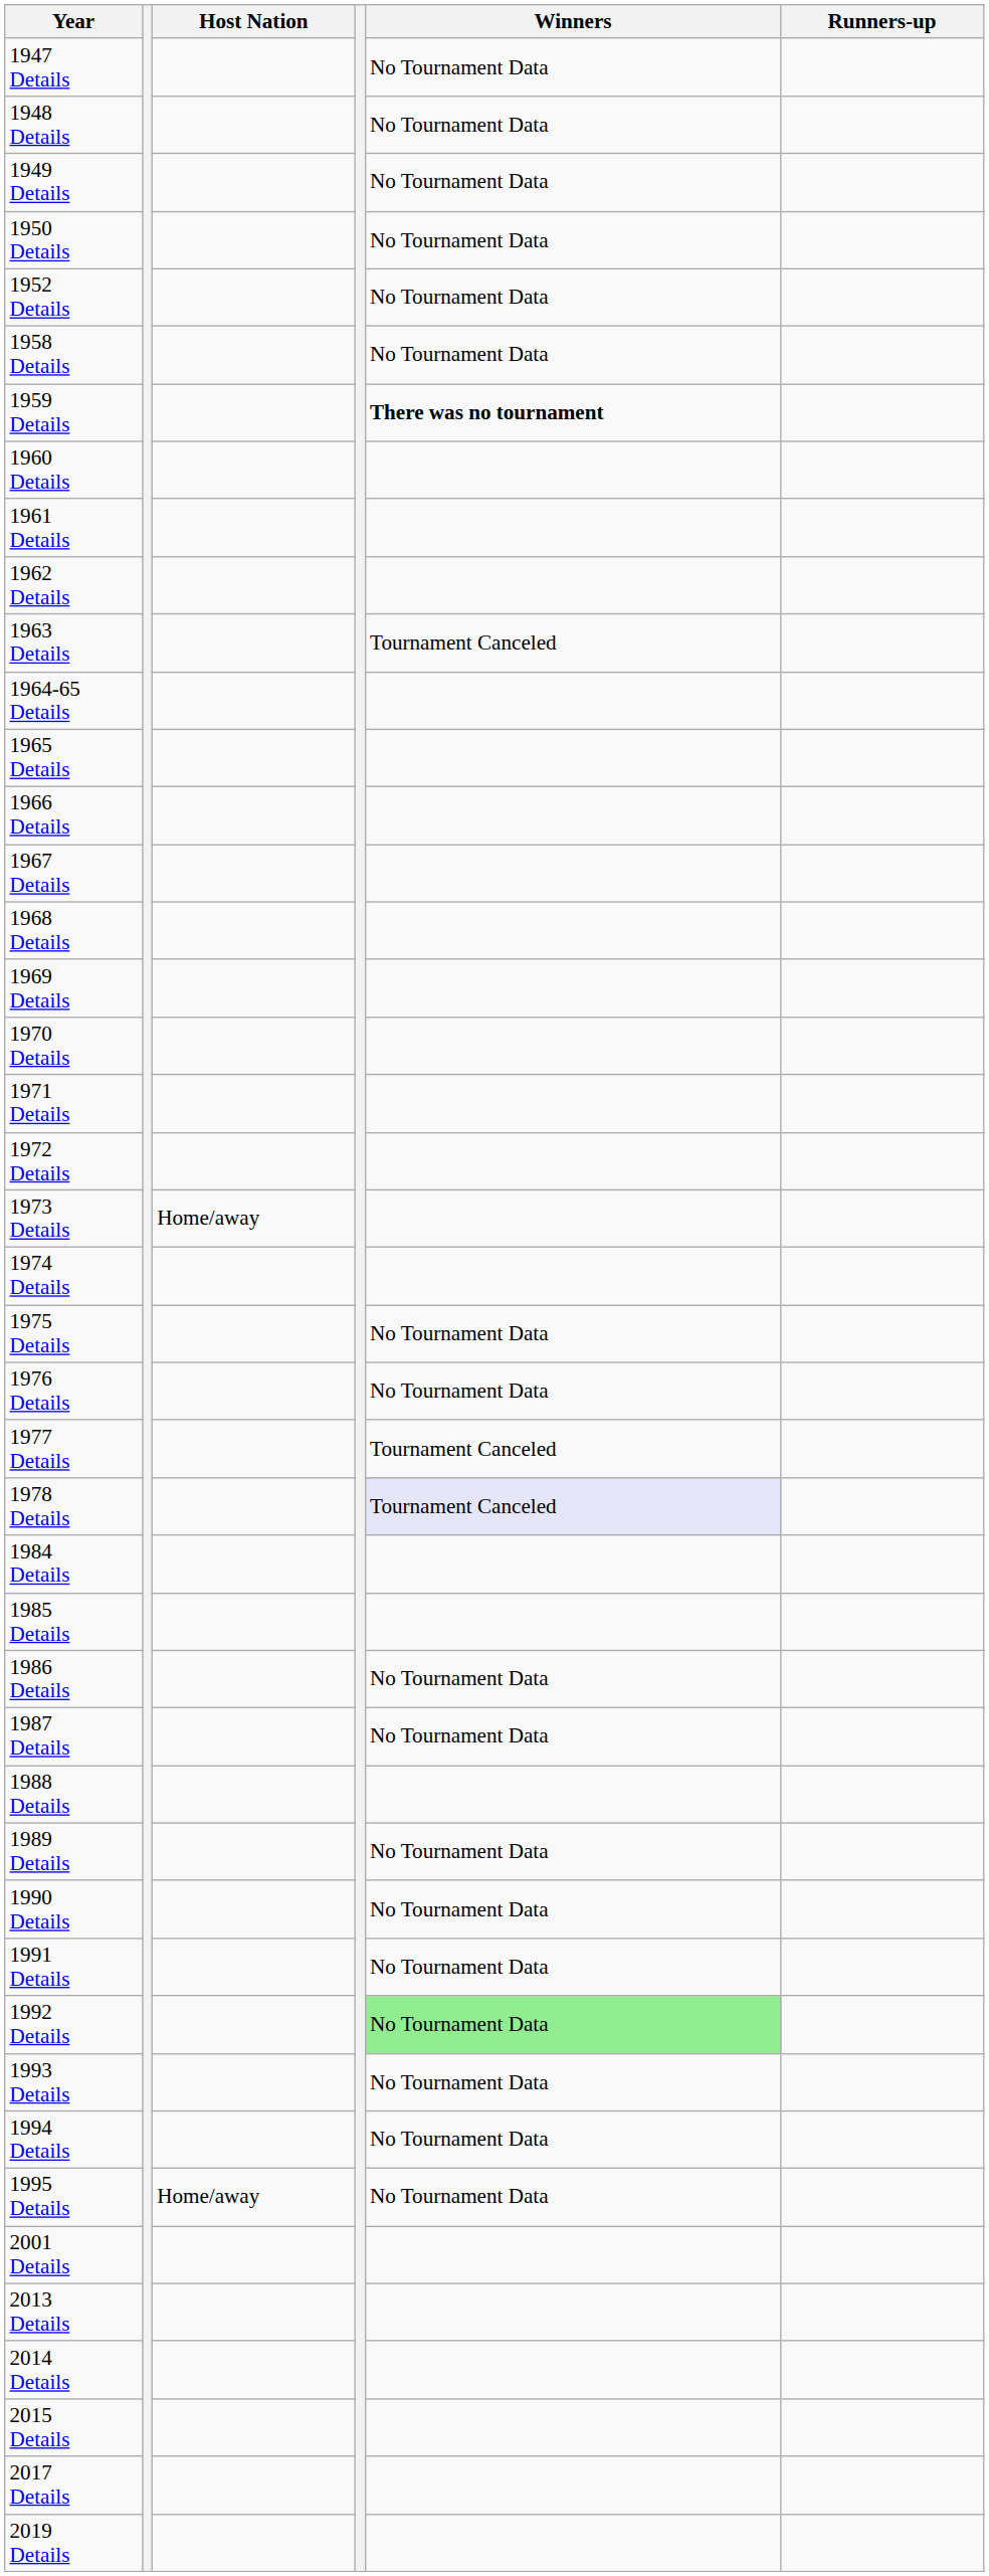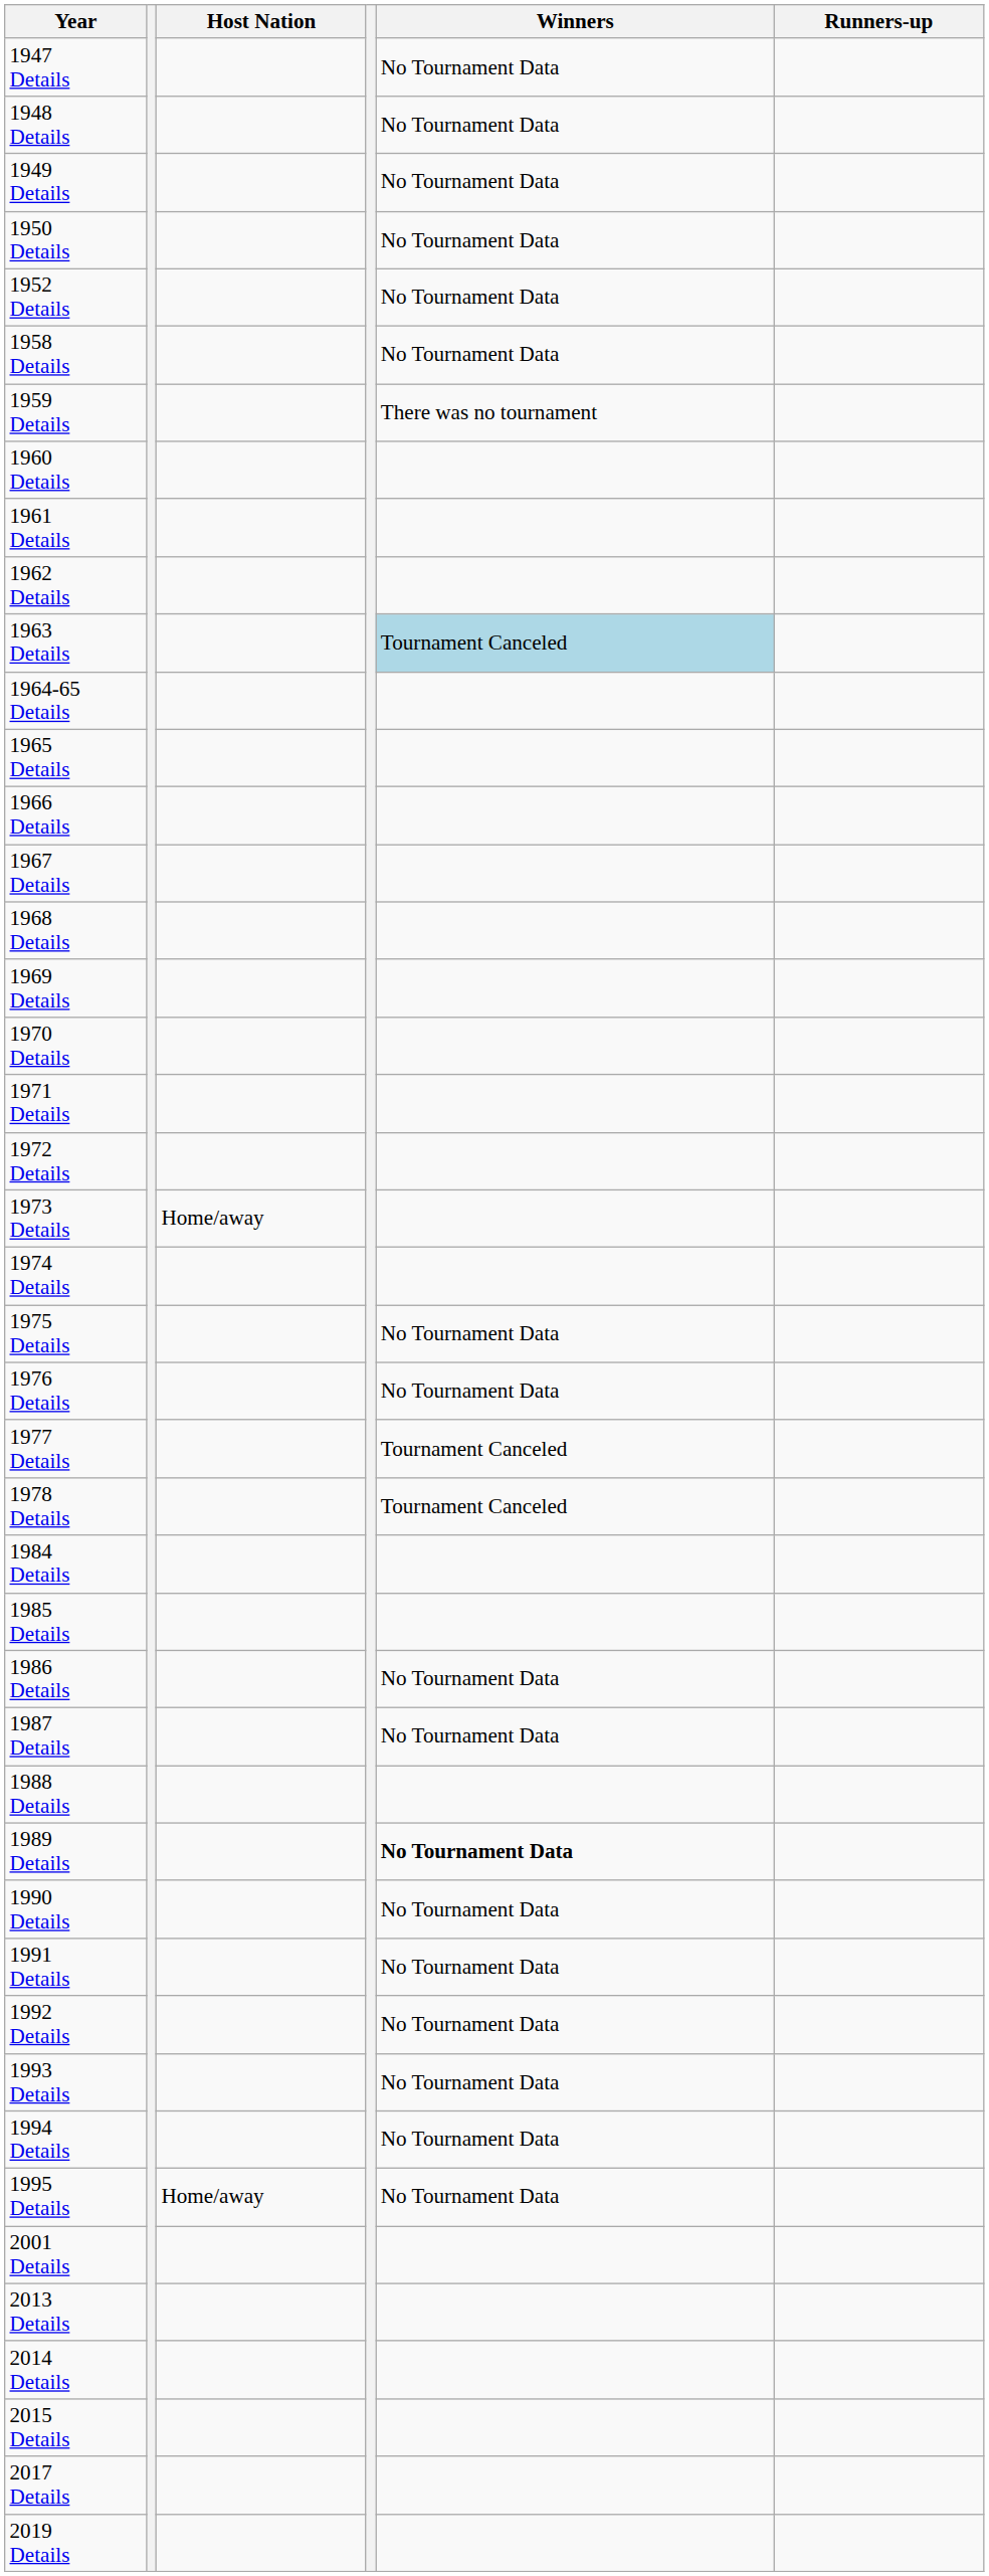1959 Details | Winners: bold -> normal
1963 Details | Winners: no background -> lightblue background
1978 Details | Winners: lavender background -> no background
1989 Details | Winners: normal -> bold
1992 Details | Winners: lightgreen background -> no background
